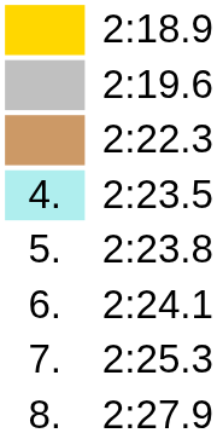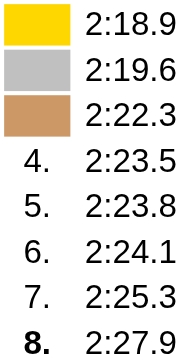2:23.5 | column 1: paleturquoise background -> no background
2:27.9 | column 1: normal -> bold
